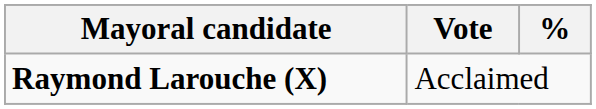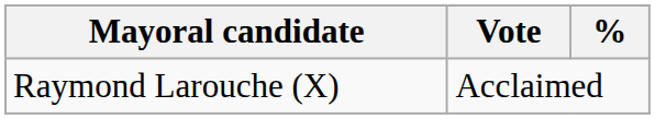Raymond Larouche (X) | Mayoral candidate: bold -> normal
